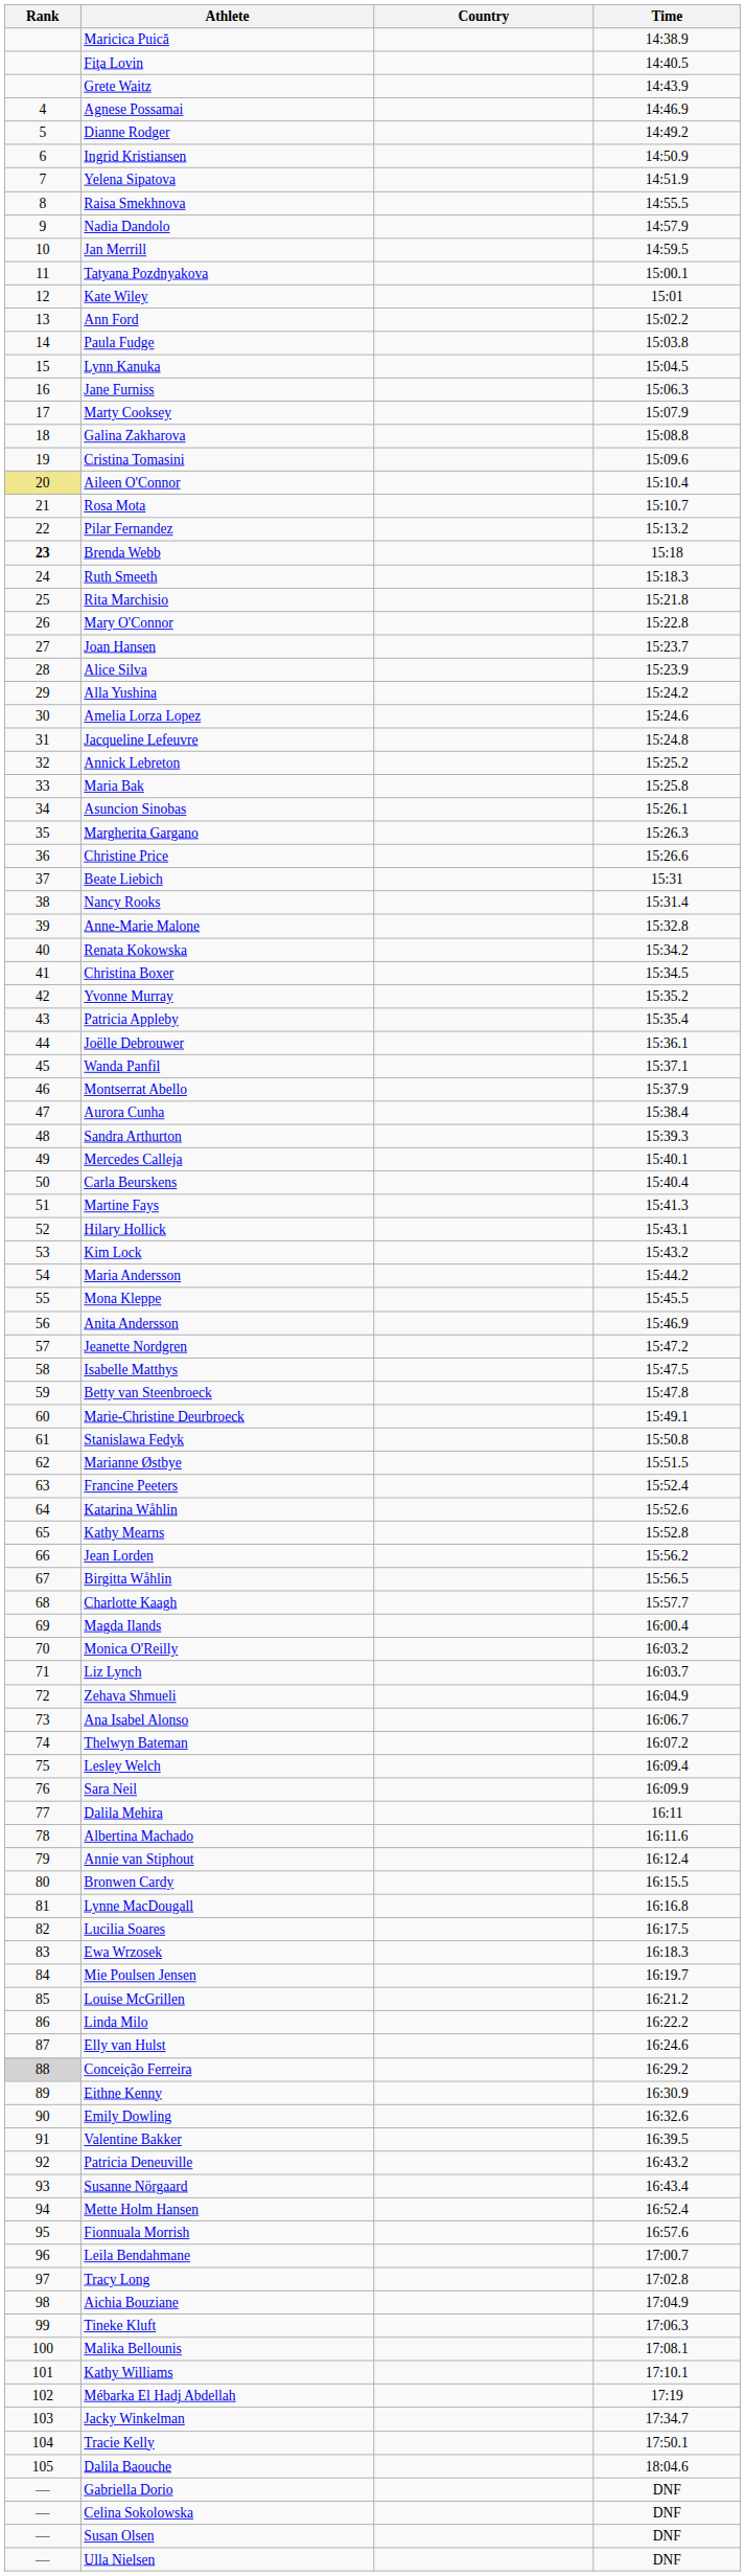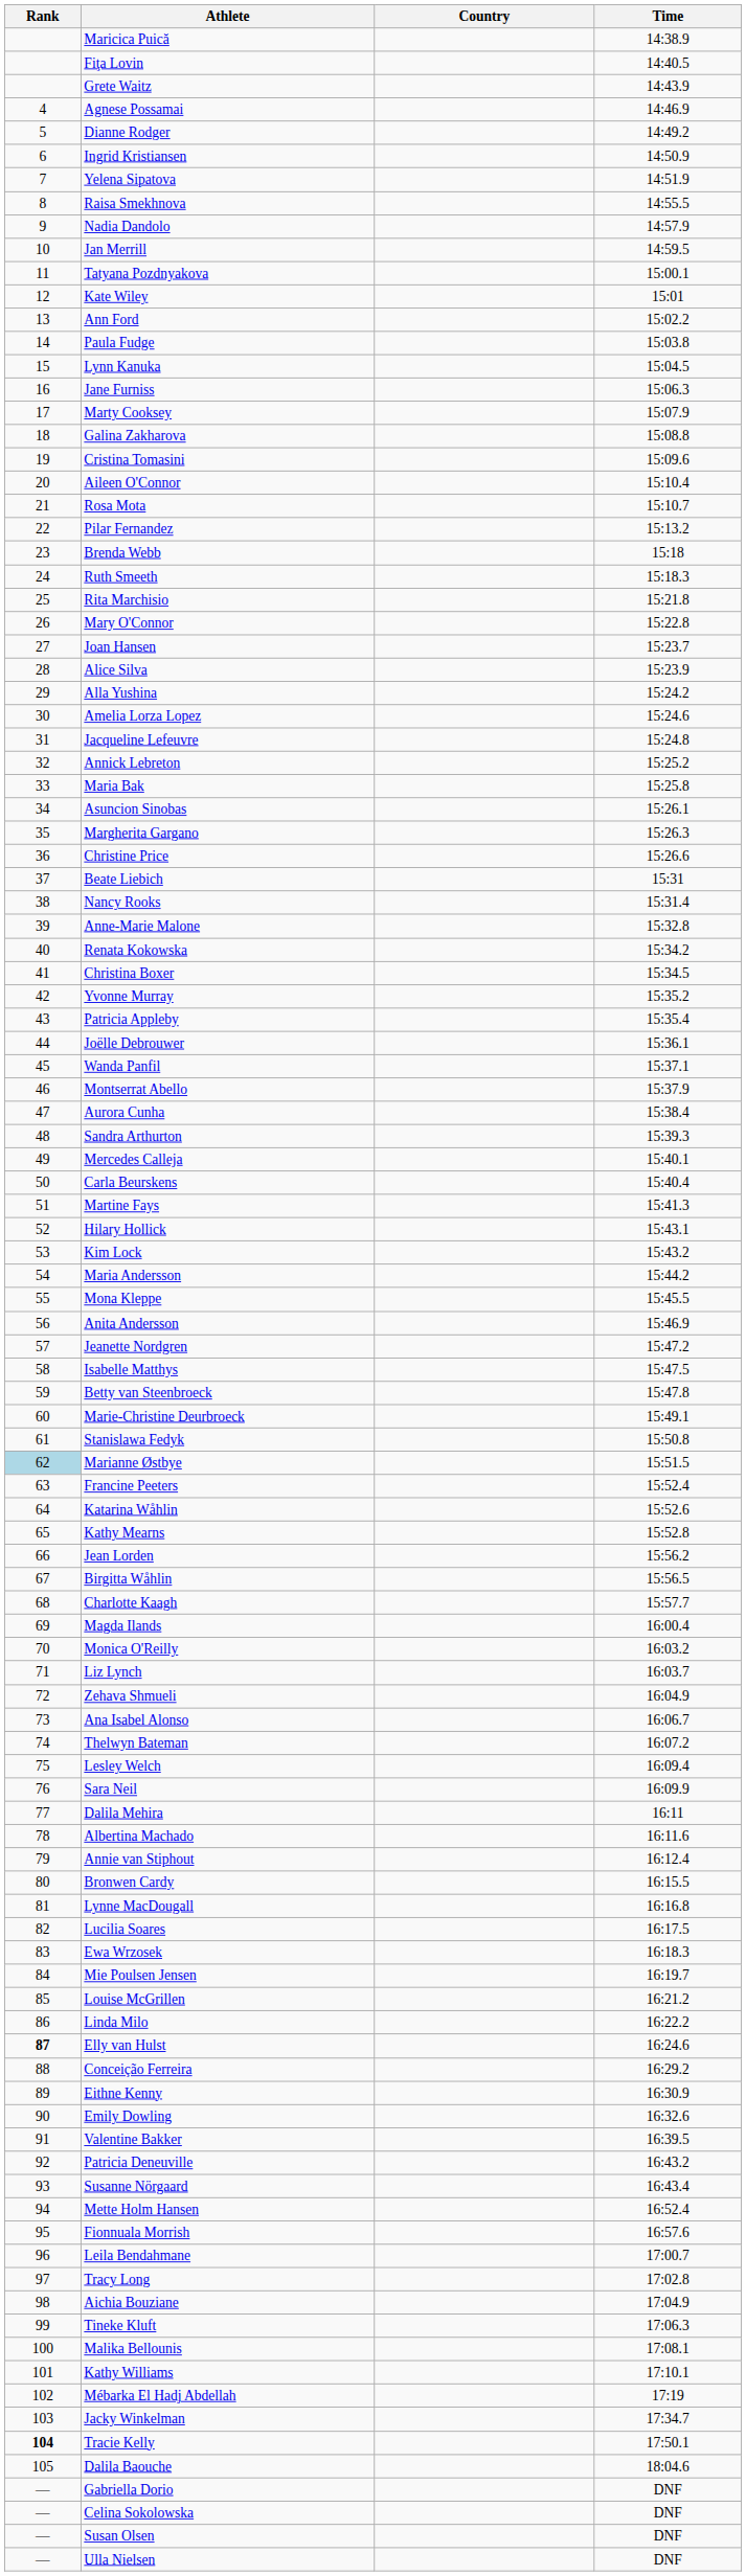Aileen O'Connor | Rank: khaki background -> no background
Brenda Webb | Rank: bold -> normal
Marianne Østbye | Rank: no background -> lightblue background
Elly van Hulst | Rank: normal -> bold
Conceição Ferreira | Rank: lightgrey background -> no background
Tracie Kelly | Rank: normal -> bold
